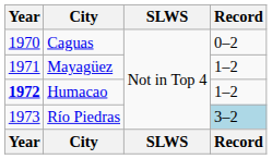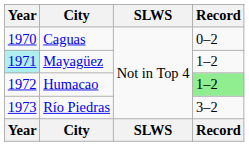Mayagüez | Year: no background -> paleturquoise background
Humacao | Year: bold -> normal
Humacao | Record: no background -> lightgreen background
Río Piedras | Record: lightblue background -> no background
